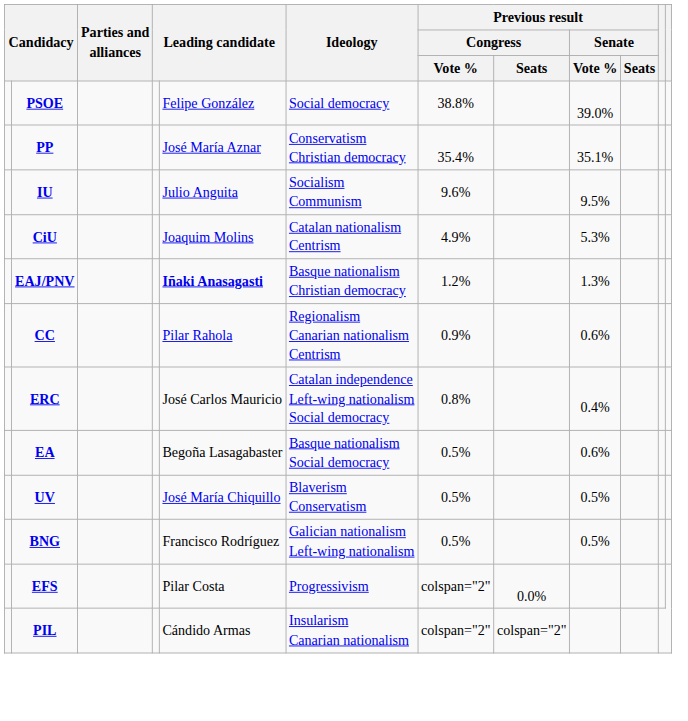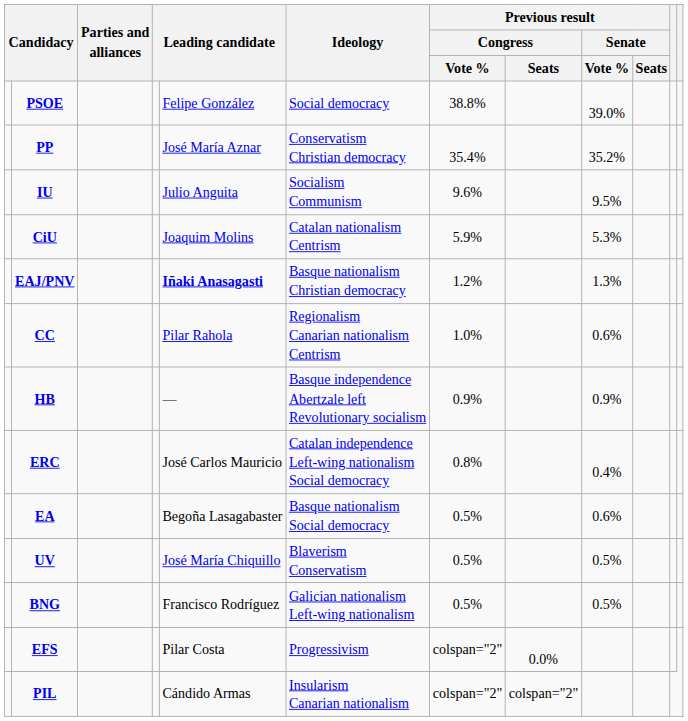PP | Previous result / Senate / Vote %: 35.1% -> 35.2%
CiU | Previous result / Congress / Vote %: 4.9% -> 5.9%
CC | Previous result / Congress / Vote %: 0.9% -> 1.0%
+ row: HB | — | Basque independence Abertzale left Revolutionary socialism | 0.9% | 0.9%
